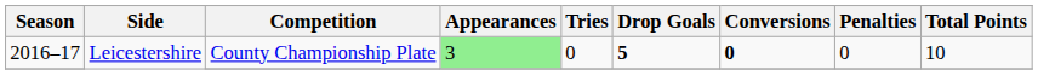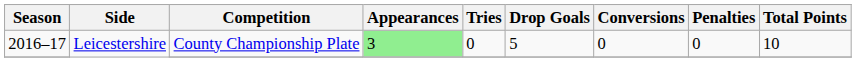Leicestershire / County Championship Plate | Drop Goals: bold -> normal
Leicestershire / County Championship Plate | Conversions: bold -> normal
